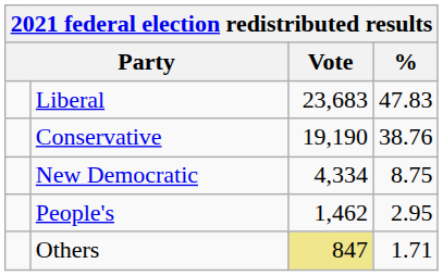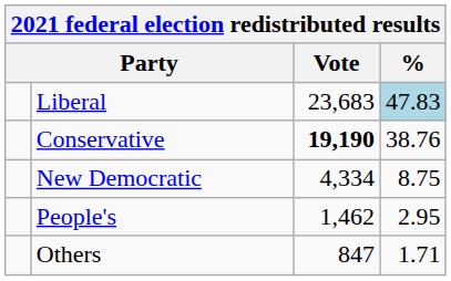Liberal | %: no background -> lightblue background
Conservative | Vote: normal -> bold
Others | Vote: khaki background -> no background
